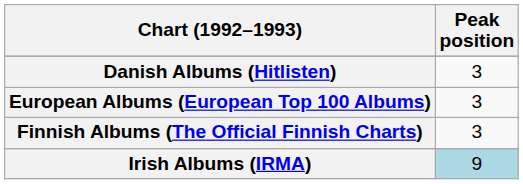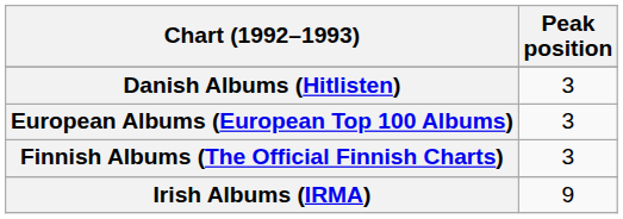Irish Albums (IRMA) | Peak position: lightblue background -> no background
